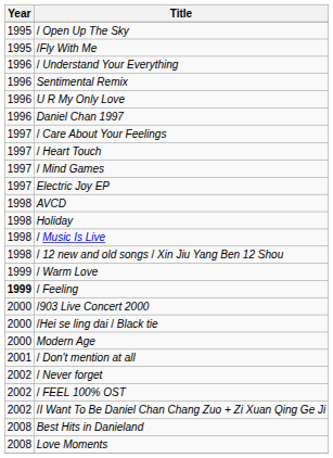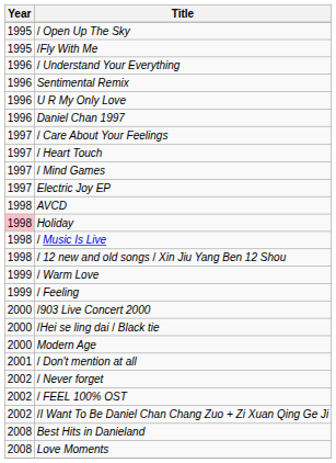Holiday | Year: no background -> pink background
/ Feeling | Year: bold -> normal
